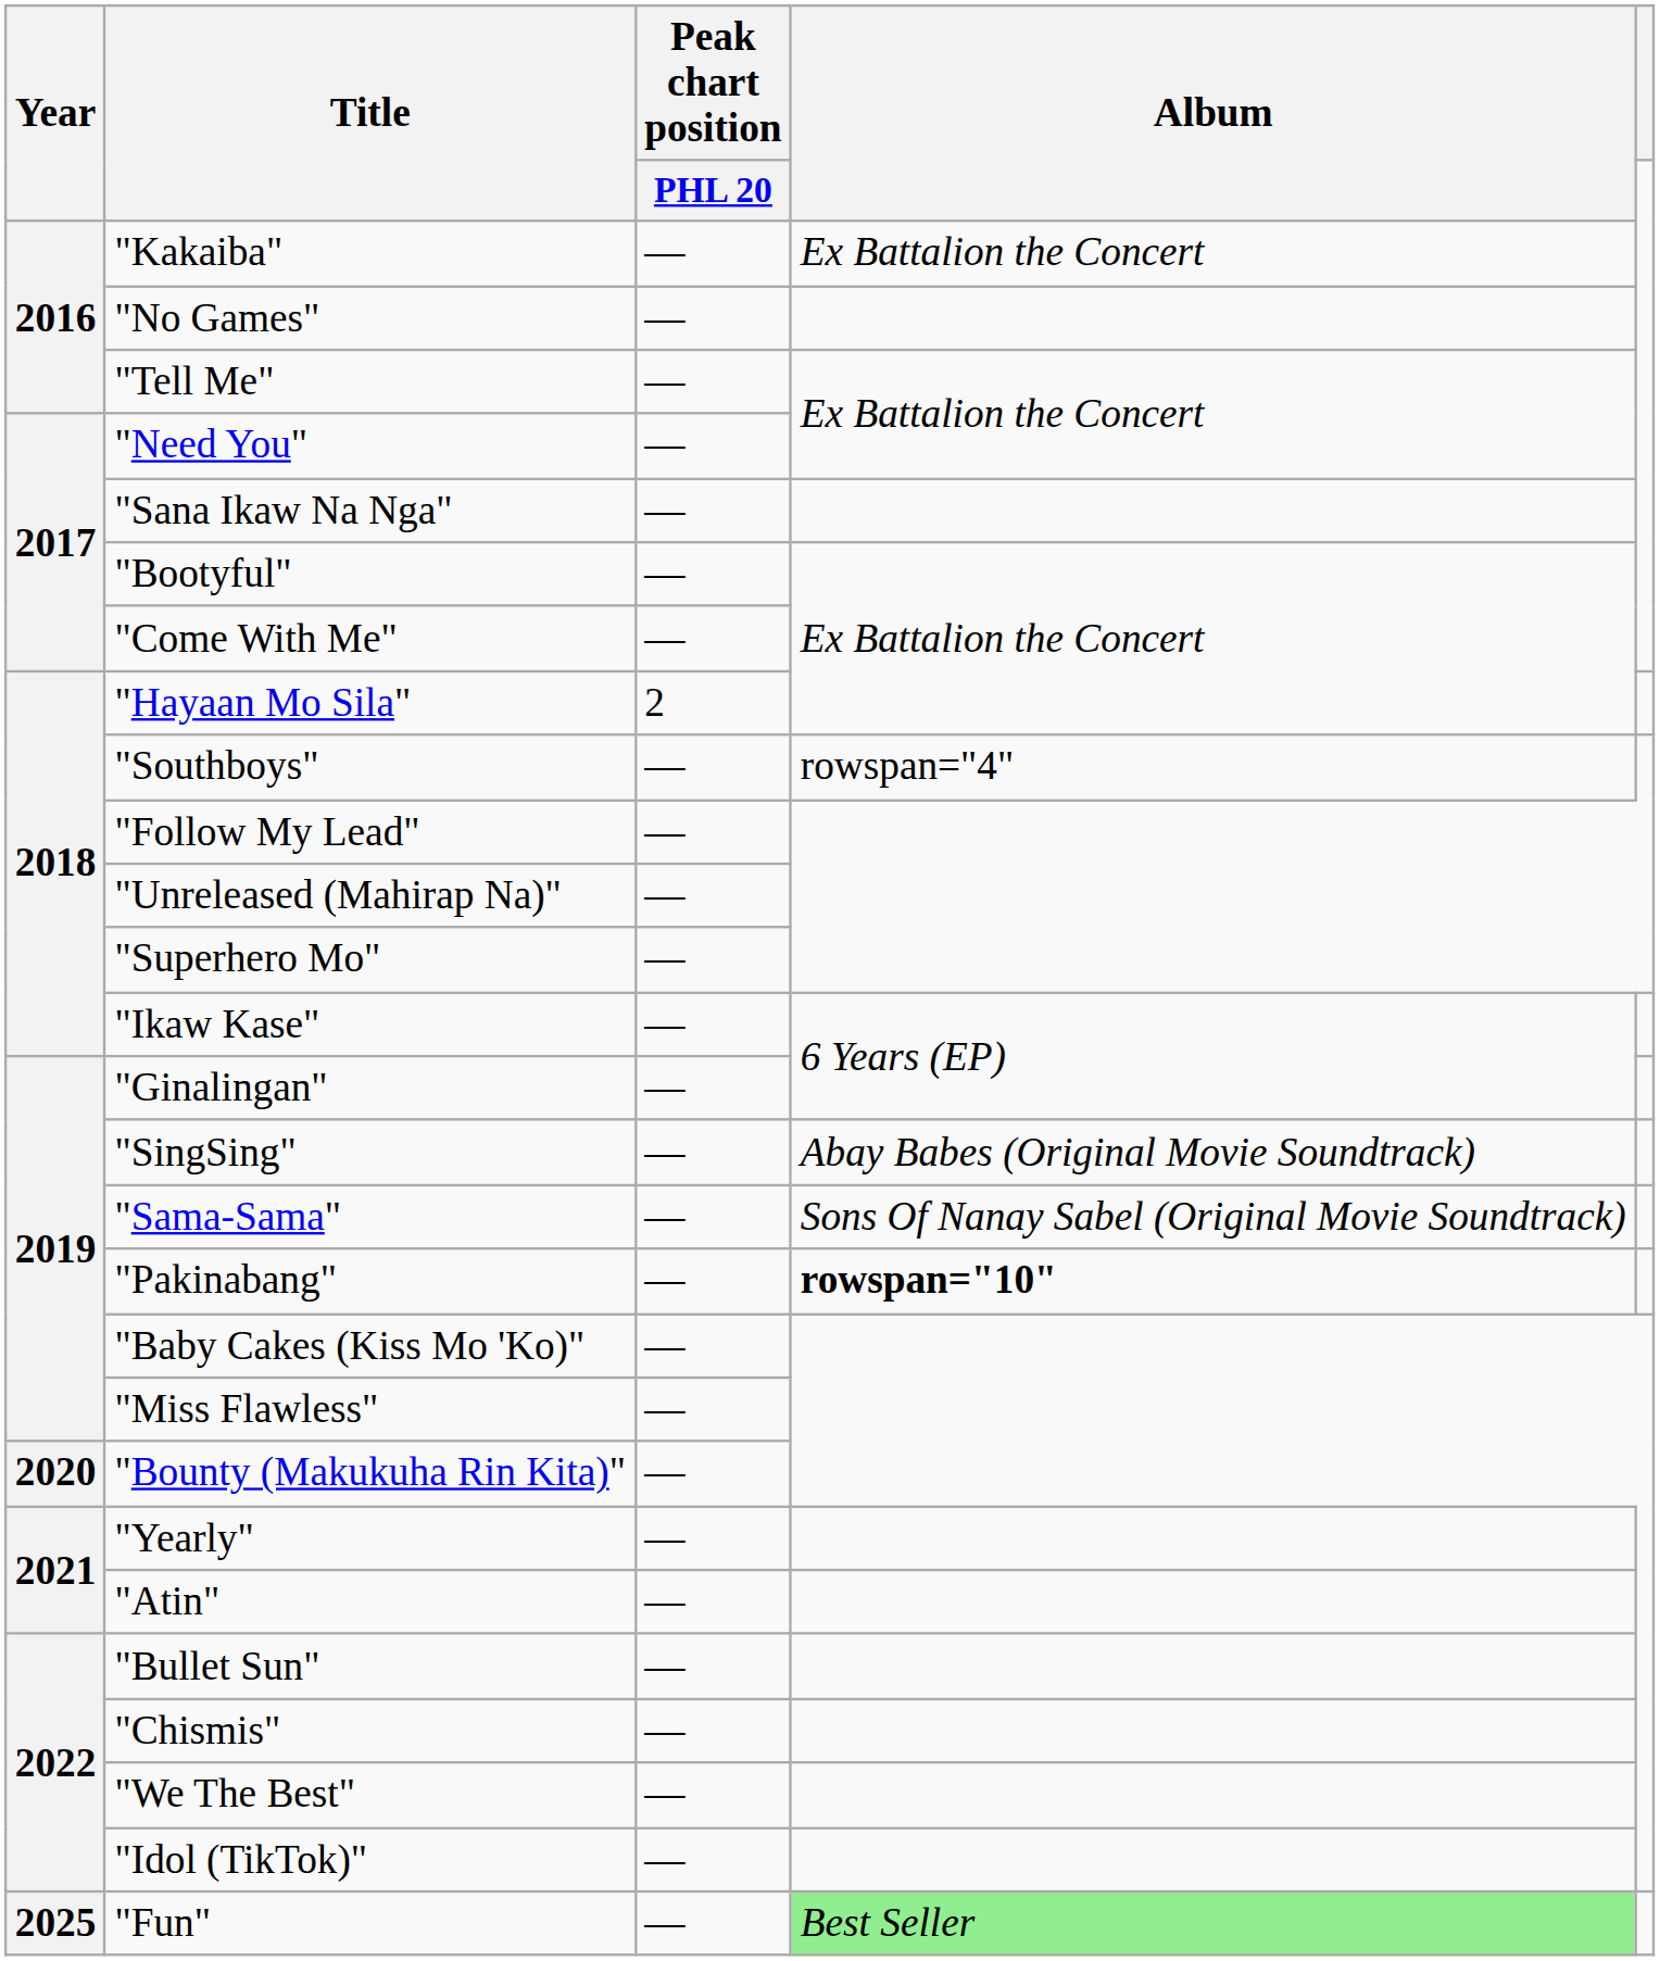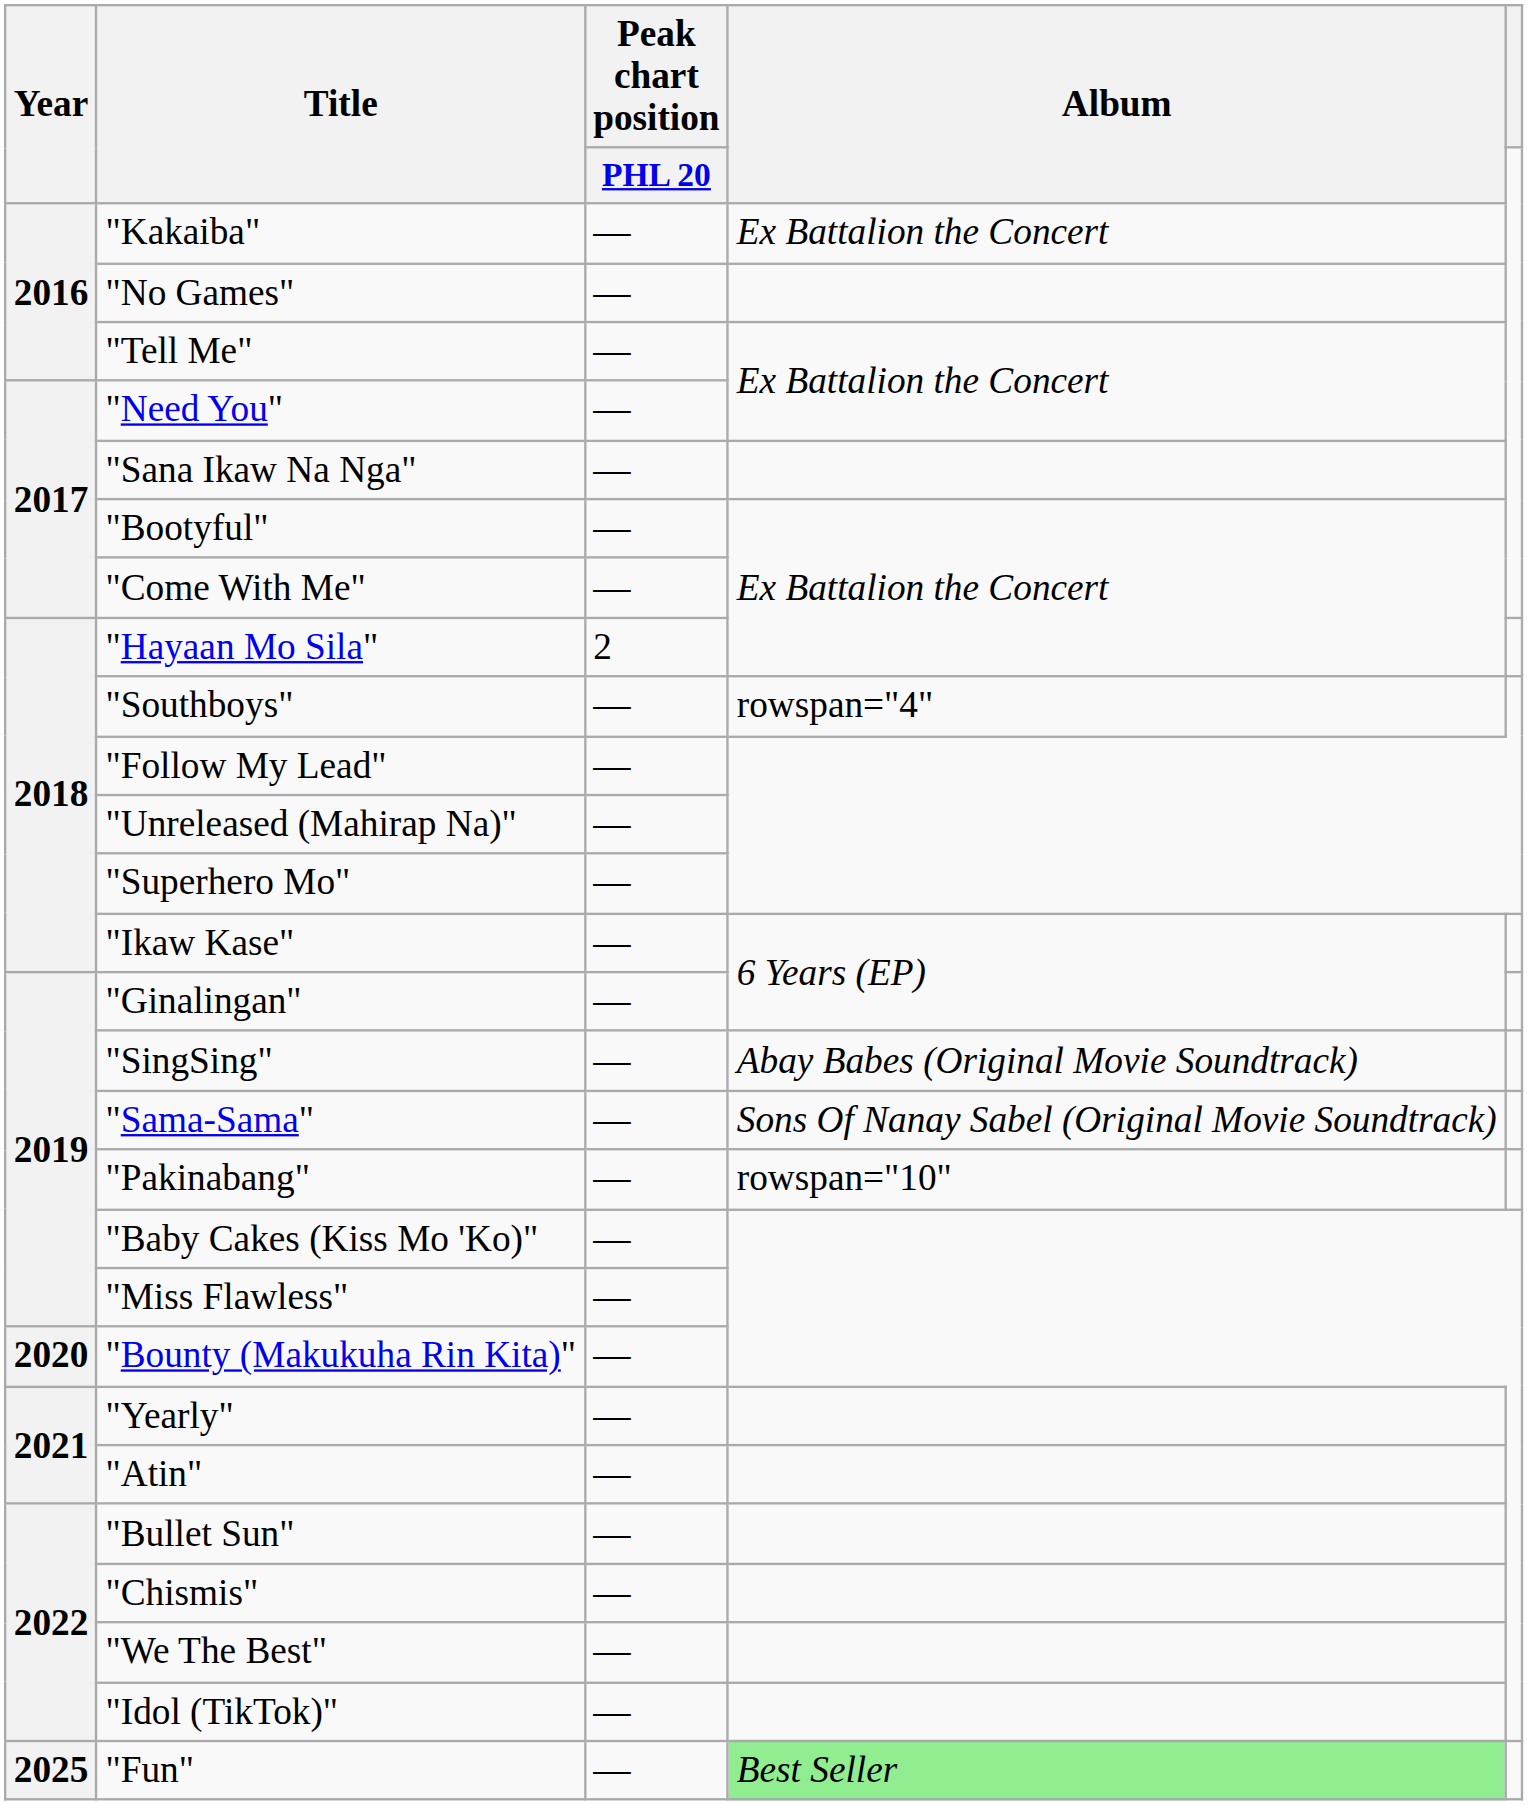"Pakinabang" | Album: bold -> normal
